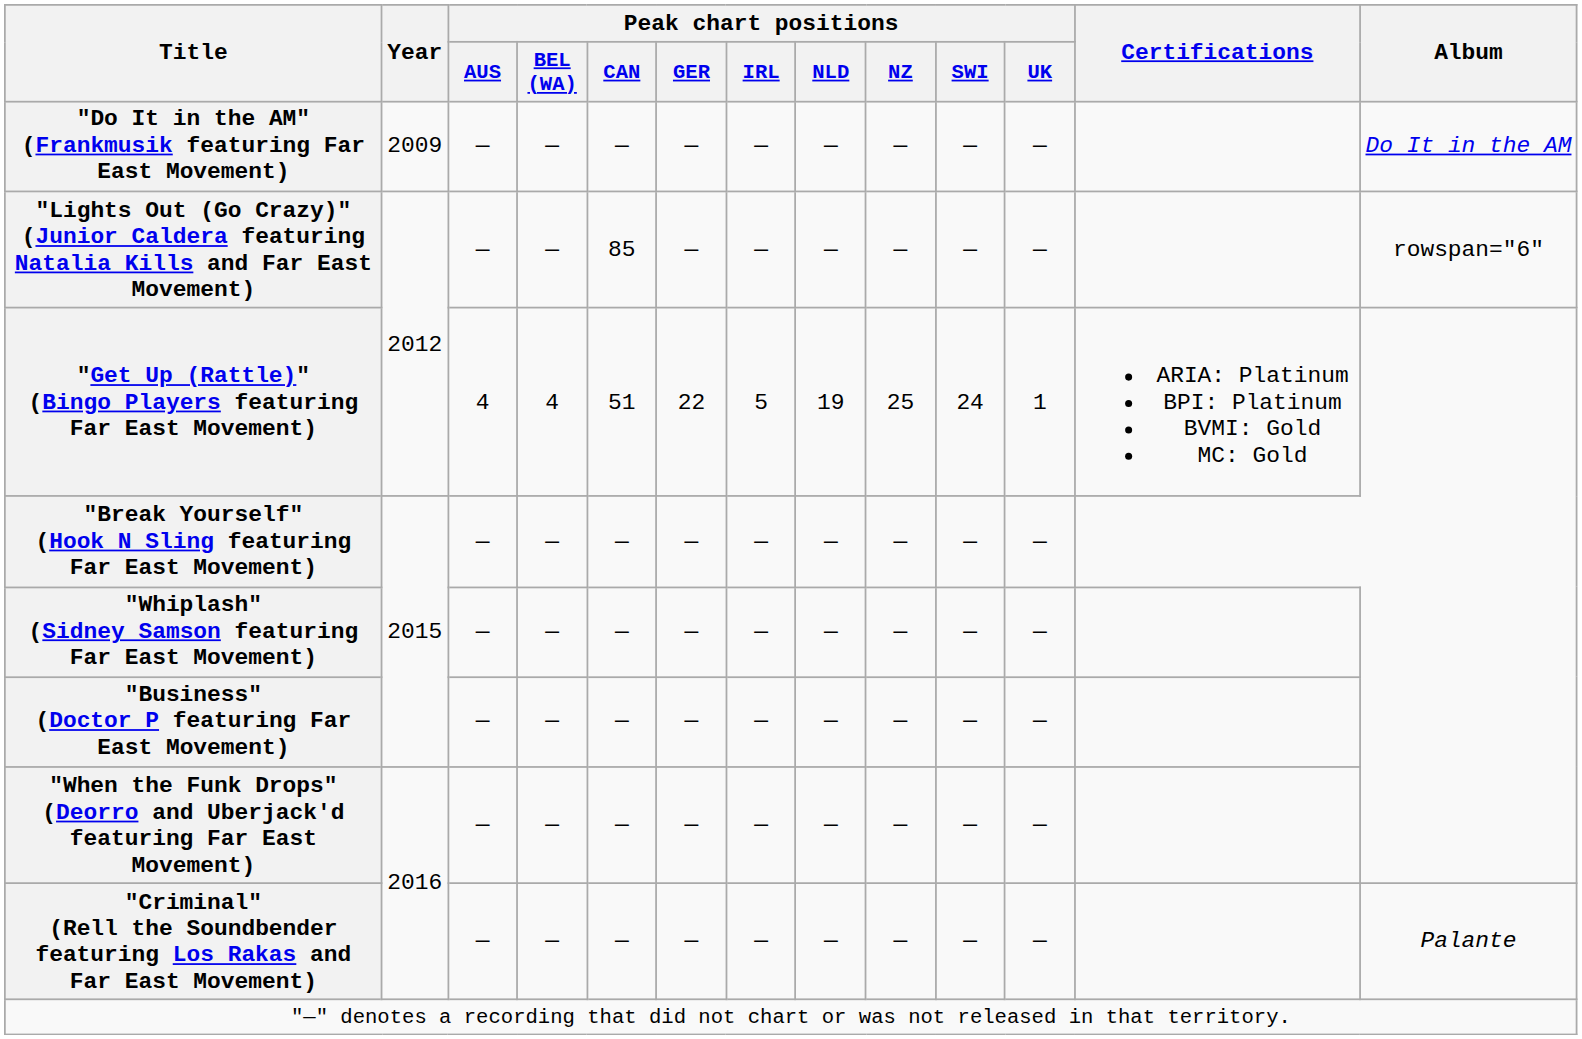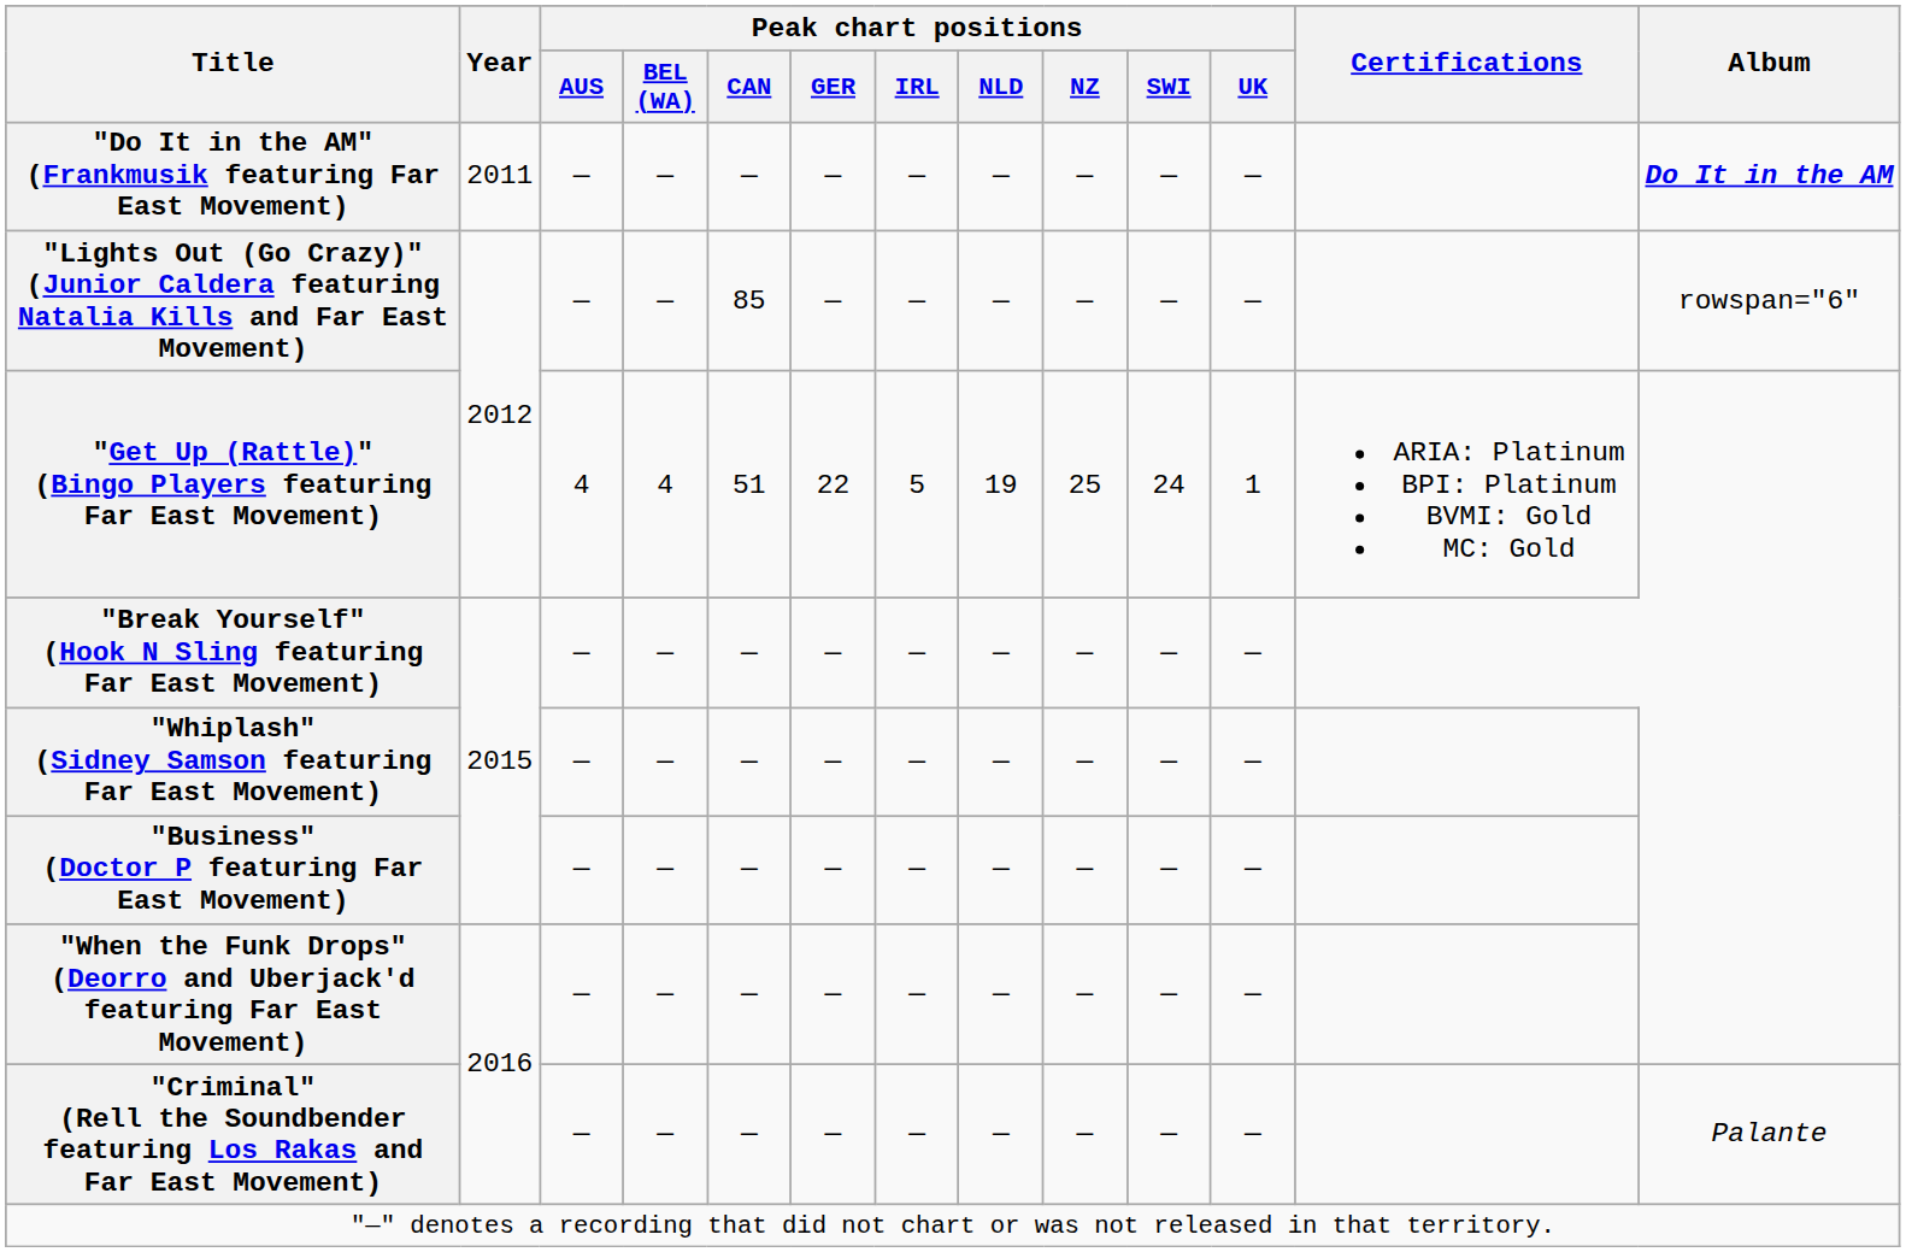"Do It in the AM" (Frankmusik featuring Far East Movement) | Year: 2009 -> 2011
"Do It in the AM" (Frankmusik featuring Far East Movement) | Album: normal -> bold
